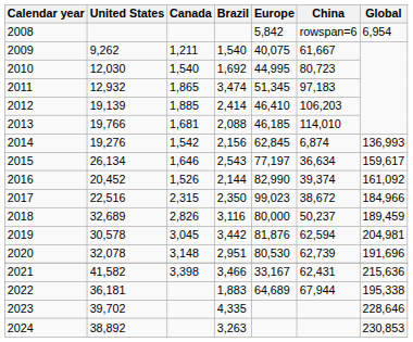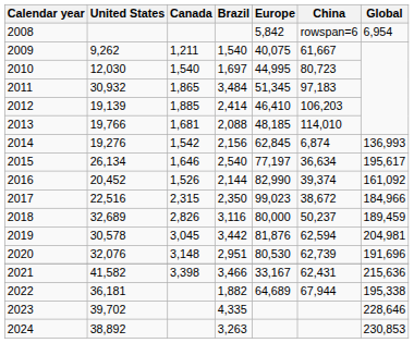2010 | Brazil: 1,692 -> 1,697
2011 | United States: 12,932 -> 30,932
2011 | Brazil: 3,474 -> 3,484
2013 | Europe: 46,185 -> 48,185
2015 | Brazil: 2,543 -> 2,540
2015 | Global: 159,617 -> 195,617
2020 | United States: 32,078 -> 32,076
2022 | Brazil: 1,883 -> 1,882
